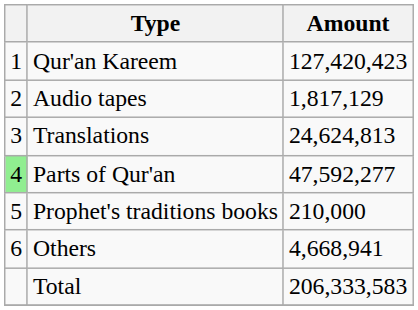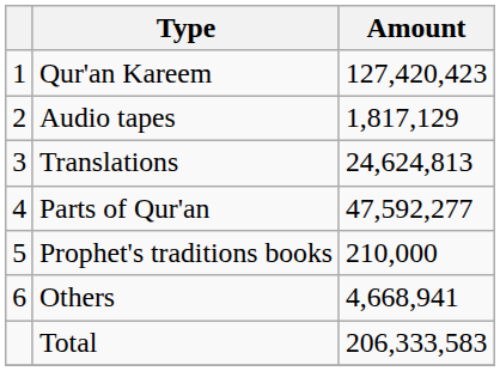Parts of Qur'an | column 1: lightgreen background -> no background
